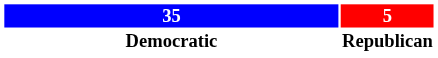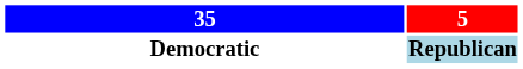Democratic | 5: no background -> lightblue background
